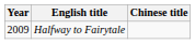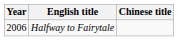Halfway to Fairytale | Year: 2009 -> 2006
